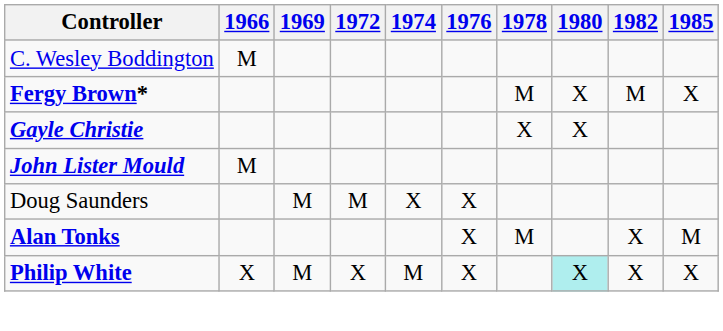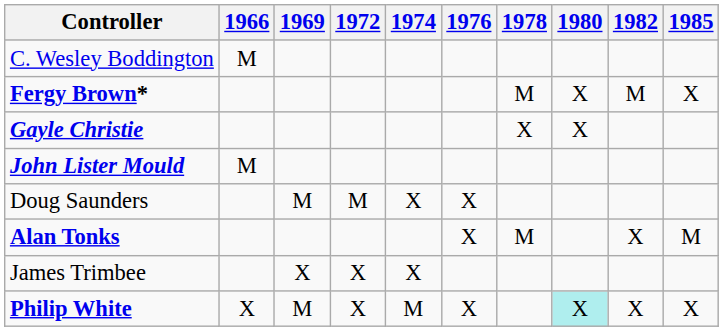+ row: James Trimbee | X | X | X
